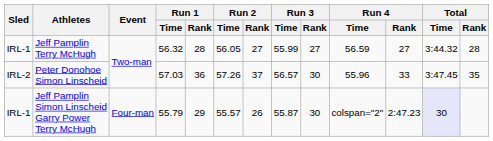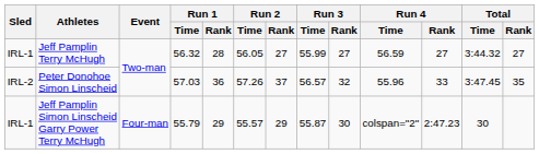Jeff Pamplin Terry McHugh | Total / Rank: 28 -> 27
Peter Donohoe Simon Linscheid | Run 3 / Rank: 30 -> 32
Jeff Pamplin Simon Linscheid Garry Power Terry McHugh | Run 2 / Rank: 26 -> 29
Jeff Pamplin Simon Linscheid Garry Power Terry McHugh | Total / Time: lavender background -> no background
